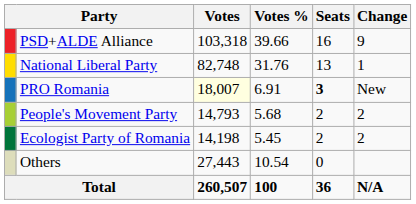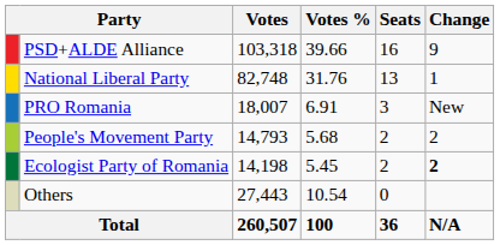PRO Romania | Votes: lightyellow background -> no background
PRO Romania | Seats: bold -> normal
Ecologist Party of Romania | Change: normal -> bold
